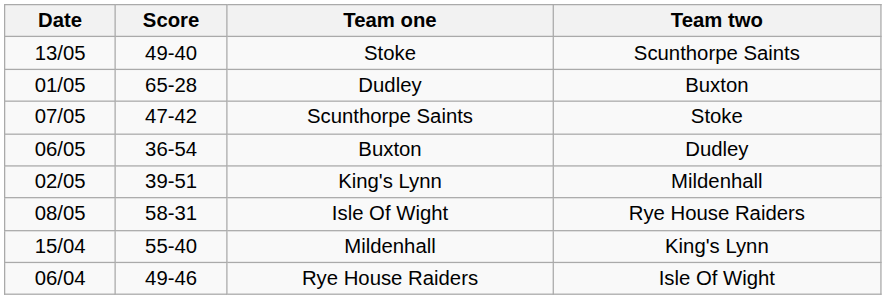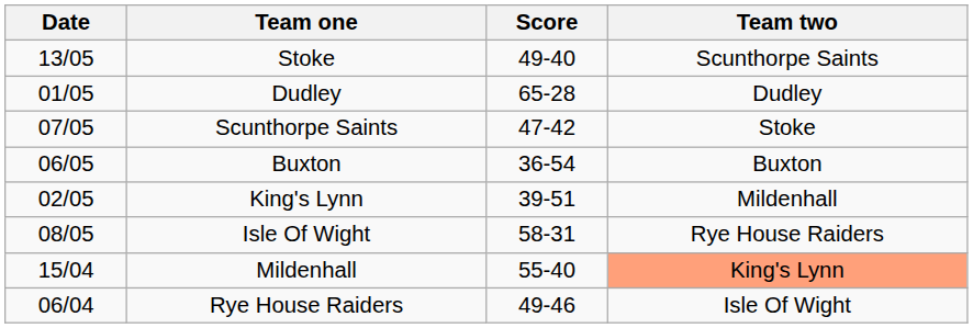columns swapped: Team one <-> Score
row 3 | Team two: Buxton -> Dudley
row 5 | Team two: Dudley -> Buxton
row 8 | Team two: no background -> lightsalmon background
